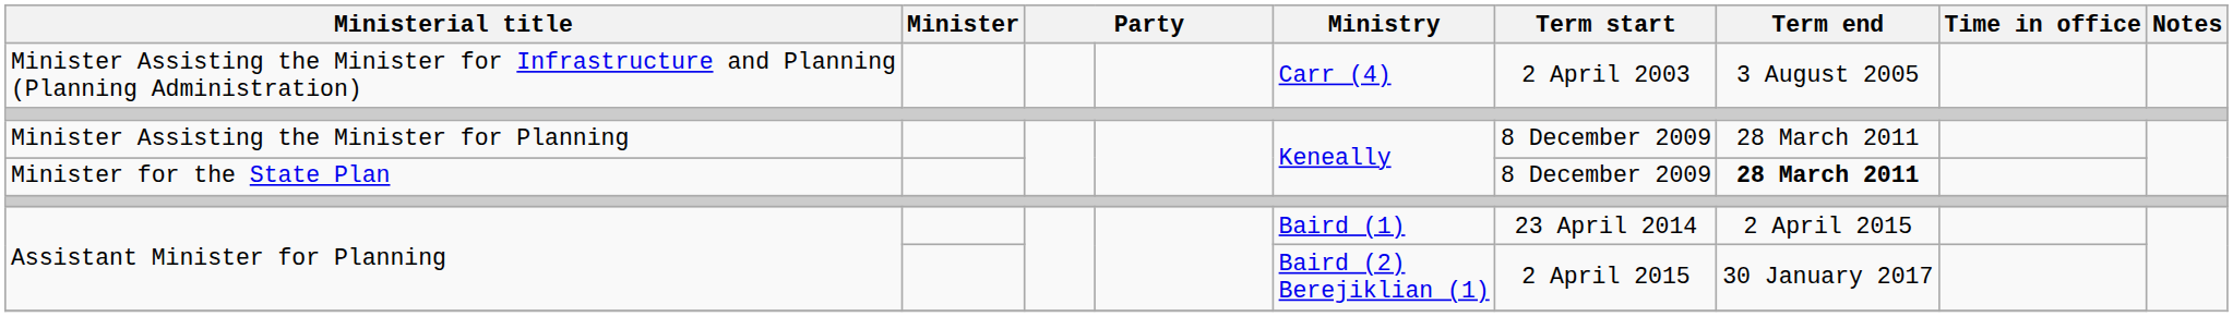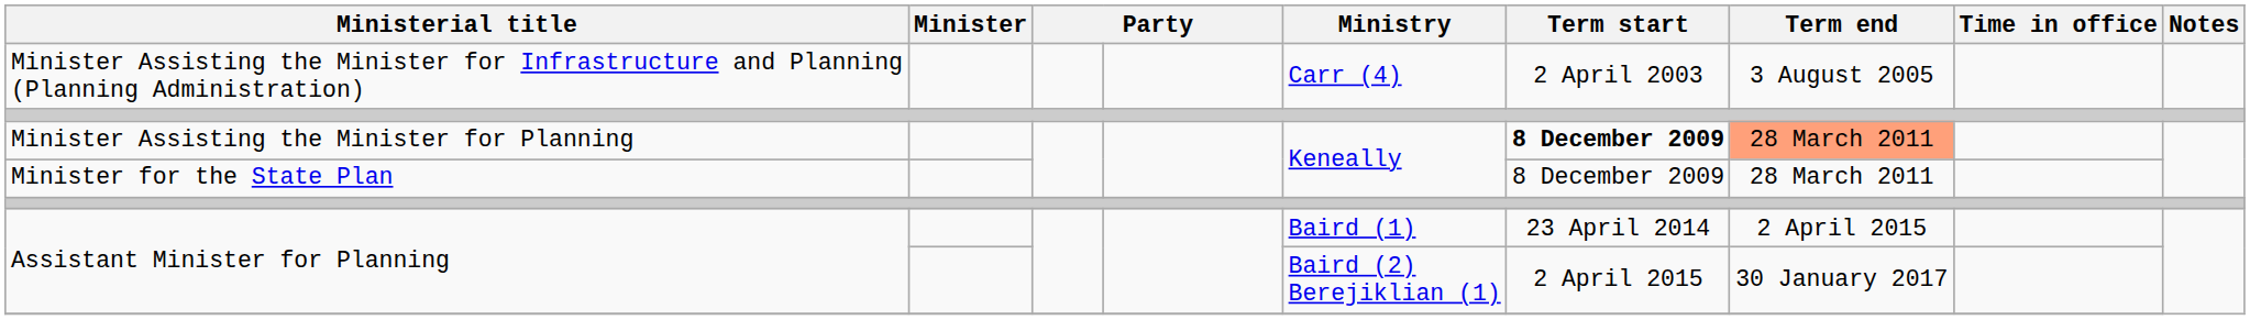Minister Assisting the Minister for Planning | Term start: normal -> bold
Minister Assisting the Minister for Planning | Term end: no background -> lightsalmon background
Minister for the State Plan | Term end: bold -> normal
